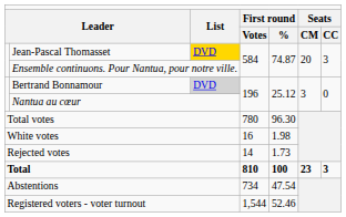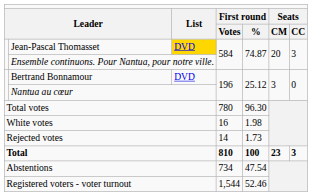Bertrand Bonnamour | column 3: lightgrey background -> no background
